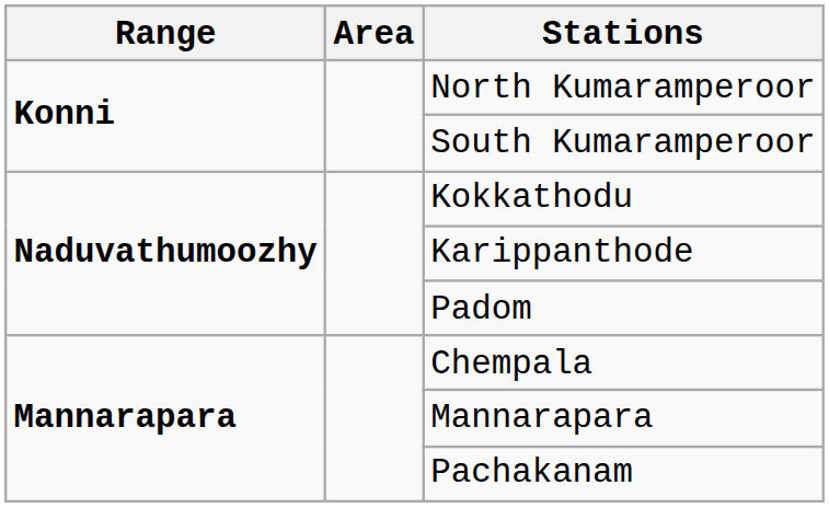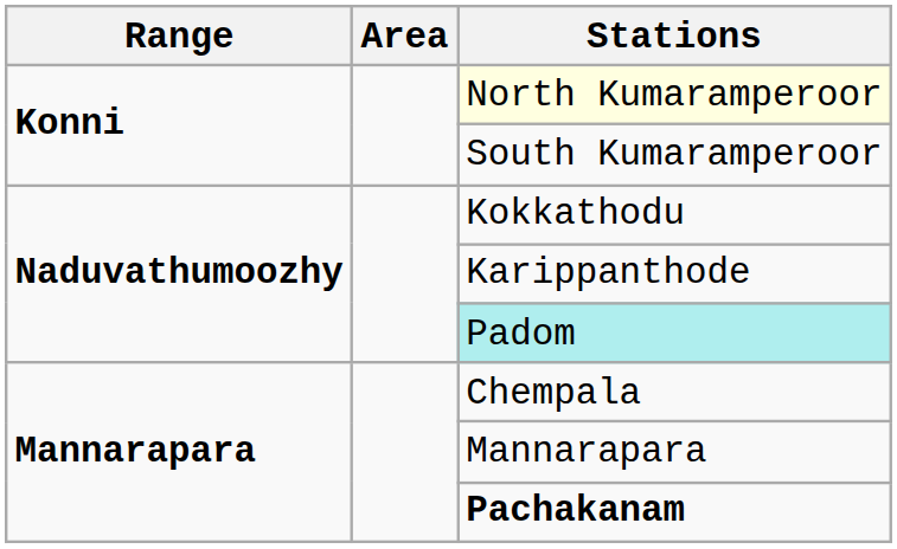North Kumaramperoor | Stations: no background -> lightyellow background
Padom | Stations: no background -> paleturquoise background
Pachakanam | Stations: normal -> bold
